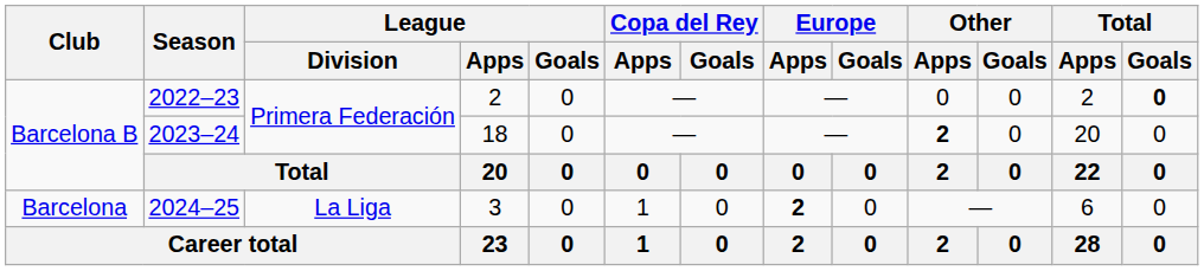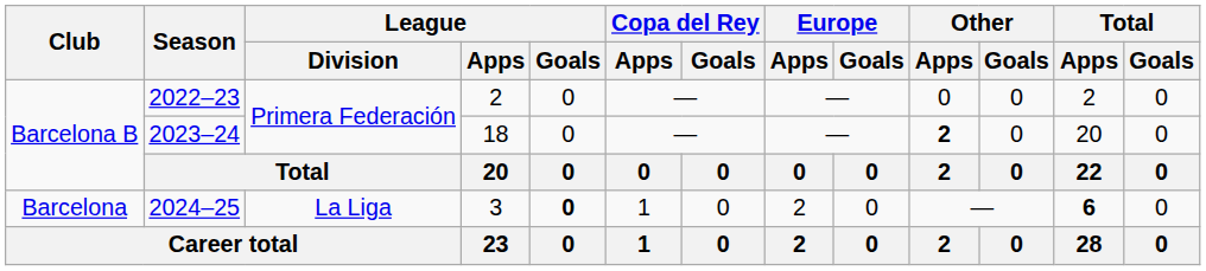2022–23 | Total / Goals: bold -> normal
2024–25 | League / Goals: normal -> bold
2024–25 | Europe / Apps: bold -> normal
2024–25 | Total / Apps: normal -> bold
